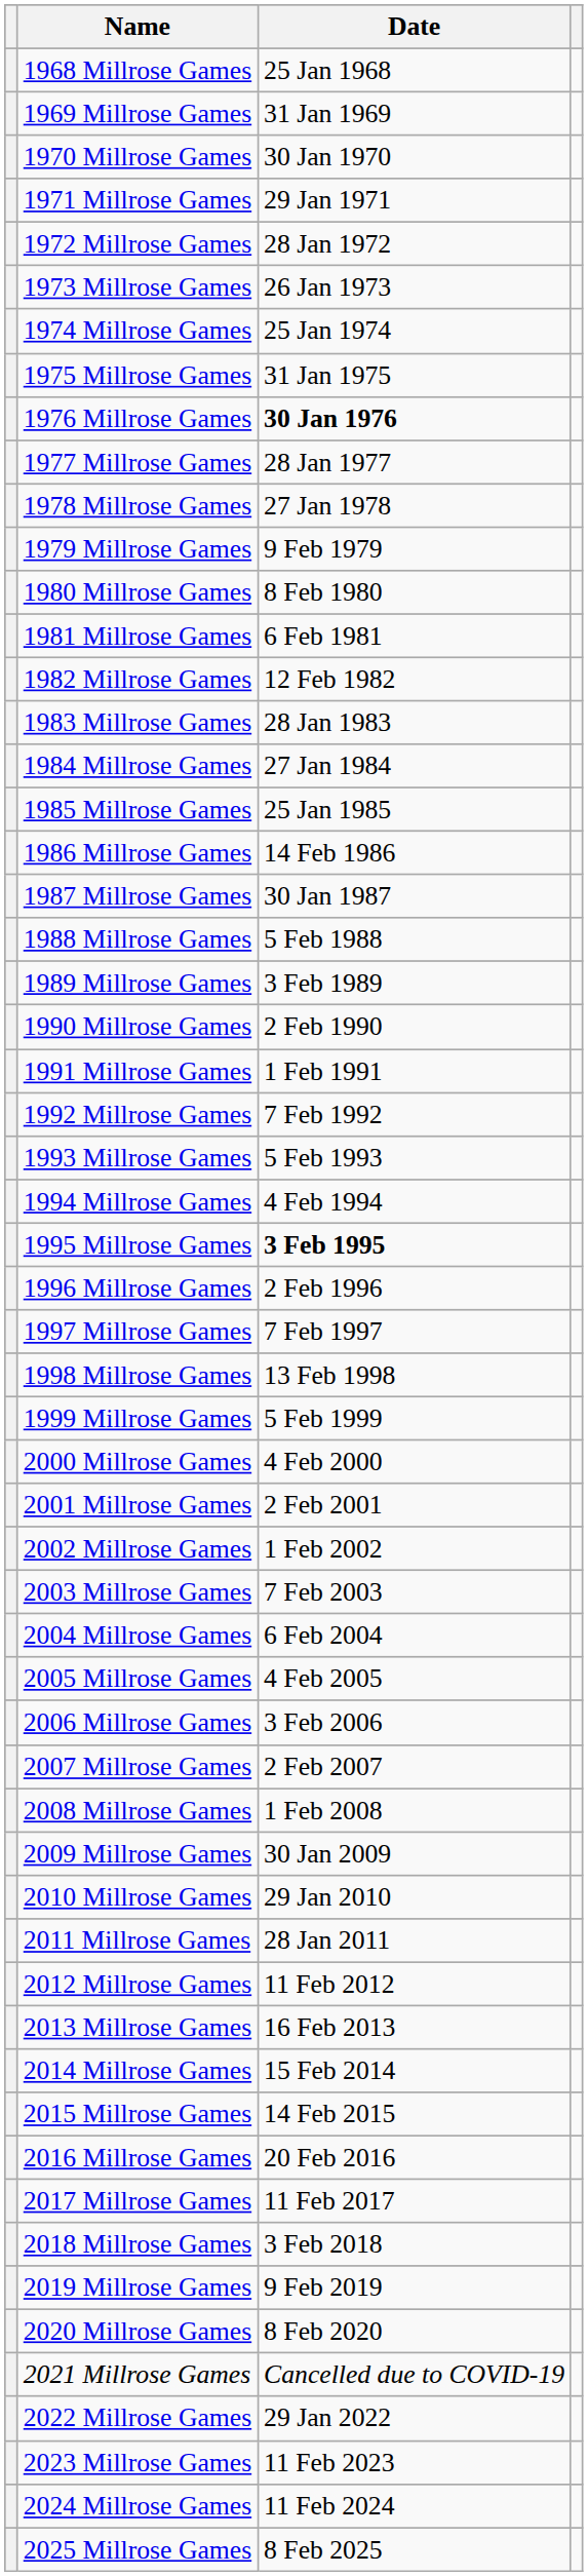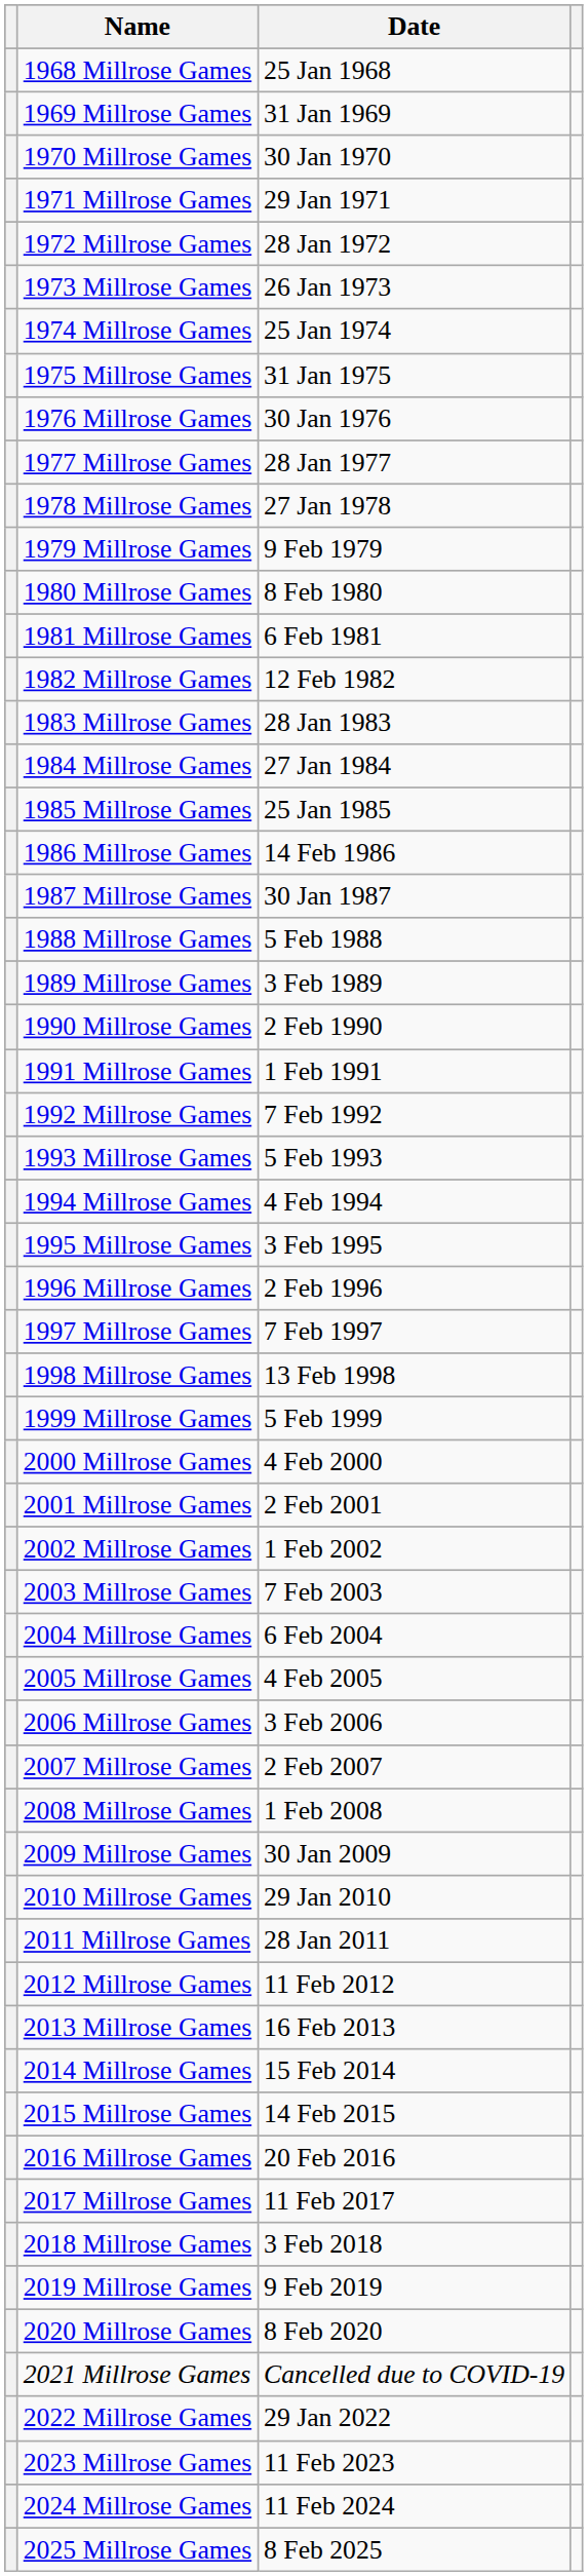1976 Millrose Games | Date: bold -> normal
1995 Millrose Games | Date: bold -> normal
